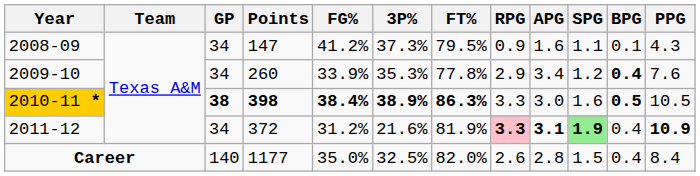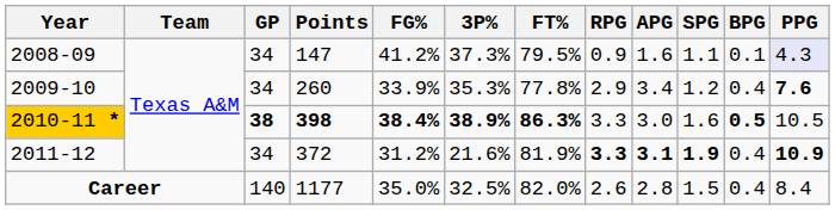2008-09 | PPG: no background -> lavender background
2009-10 | BPG: bold -> normal
2009-10 | PPG: normal -> bold
2011-12 | RPG: pink background -> no background
2011-12 | SPG: lightgreen background -> no background
